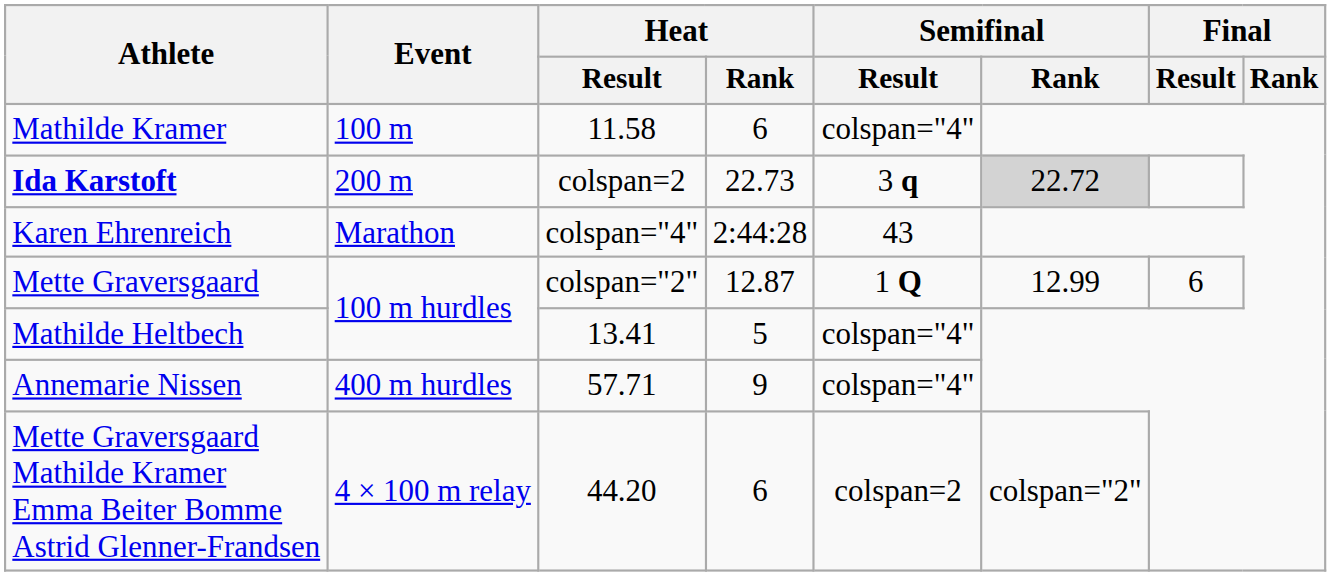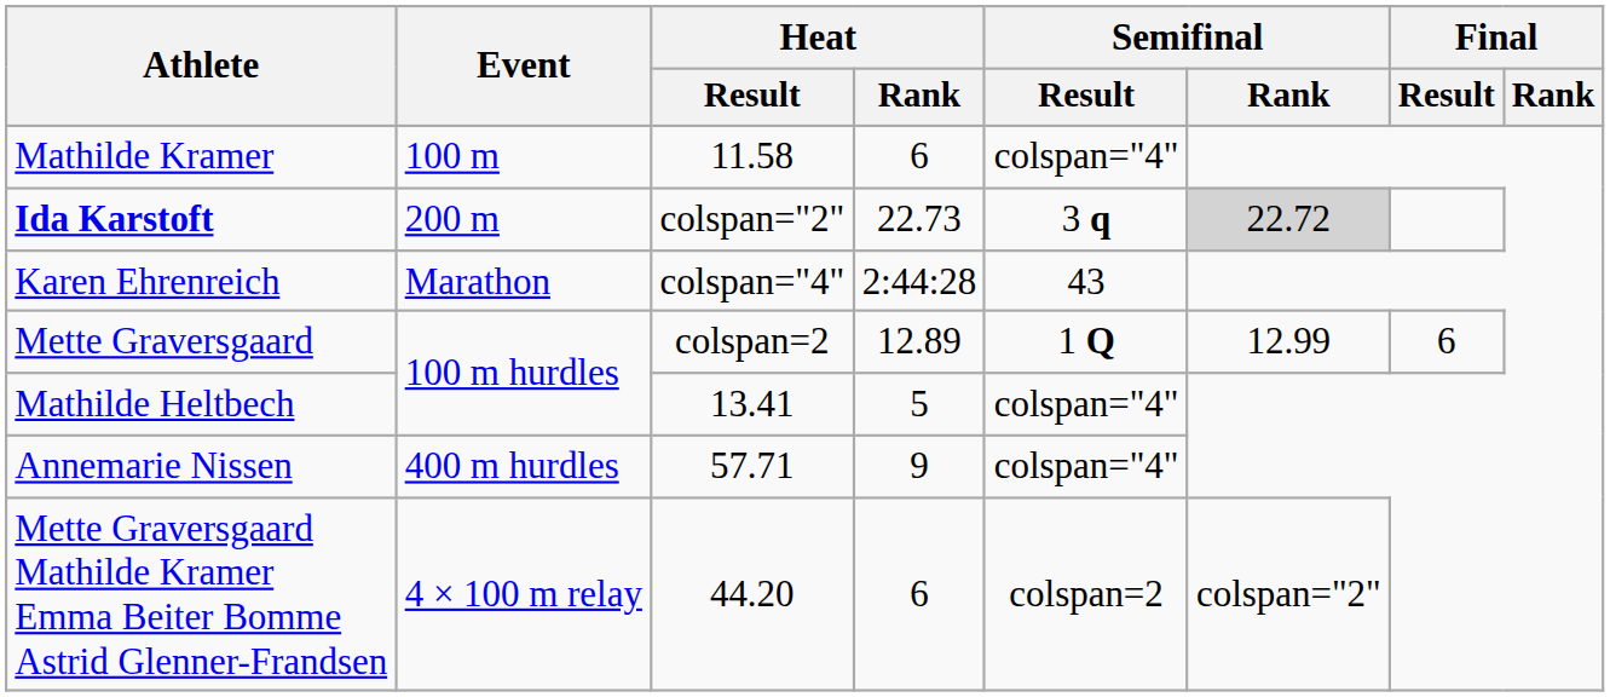Ida Karstoft | Heat / Result: colspan=2 -> colspan="2"
Mette Graversgaard | Heat / Result: colspan="2" -> colspan=2
Mette Graversgaard | Heat / Rank: 12.87 -> 12.89
